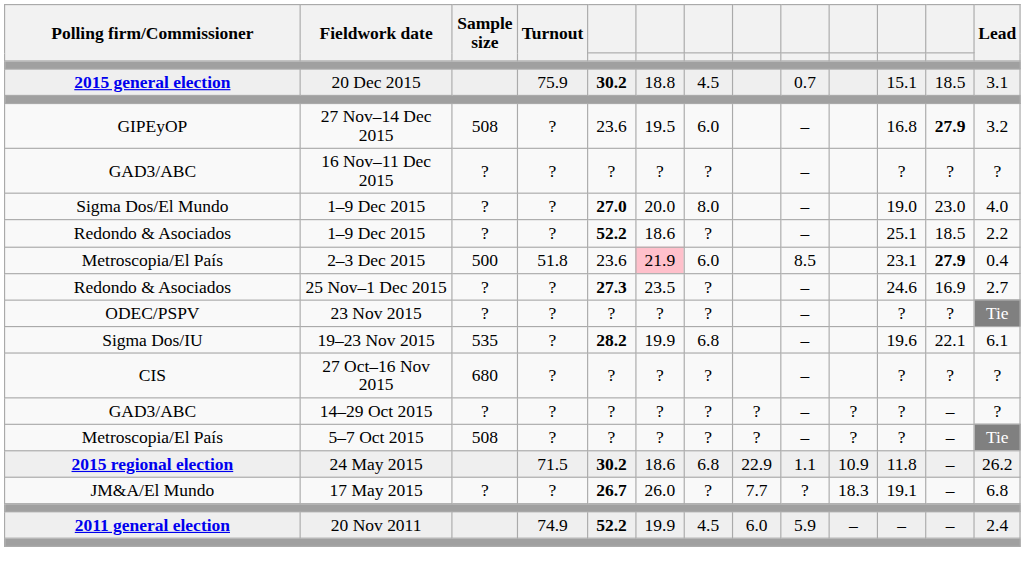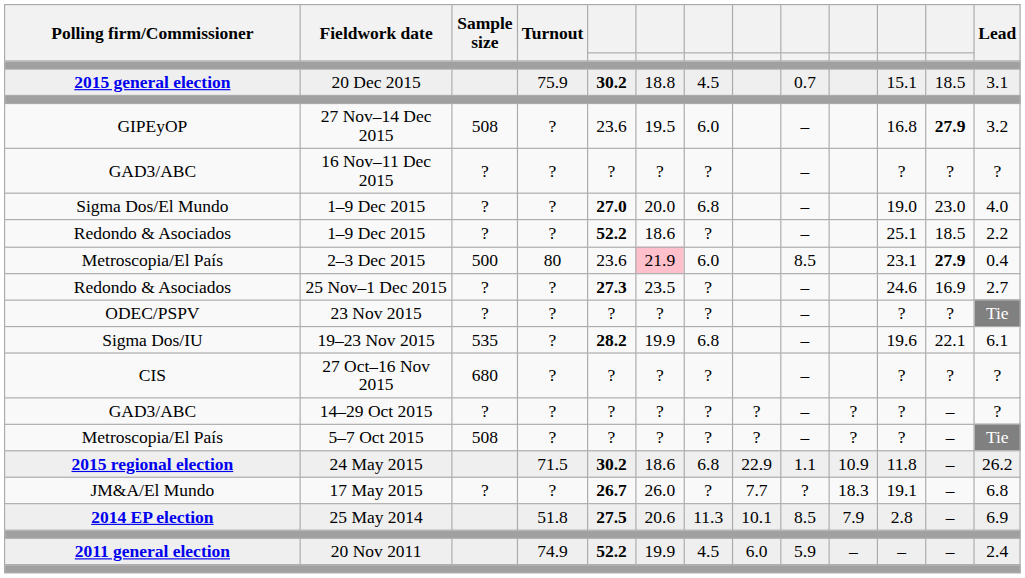Sigma Dos/El Mundo / 1–9 Dec 2015 | column 7: 8.0 -> 6.8
2–3 Dec 2015 | Turnout: 51.8 -> 80
+ row: 2014 EP election | 25 May 2014 | 51.8 | 27.5 | 20.6 | 11.3 | 10.1 | 8.5 | 7.9 | 2.8 | – | 6.9
